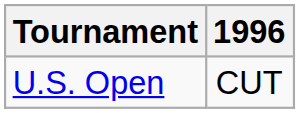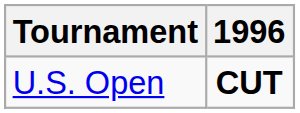U.S. Open | 1996: normal -> bold
